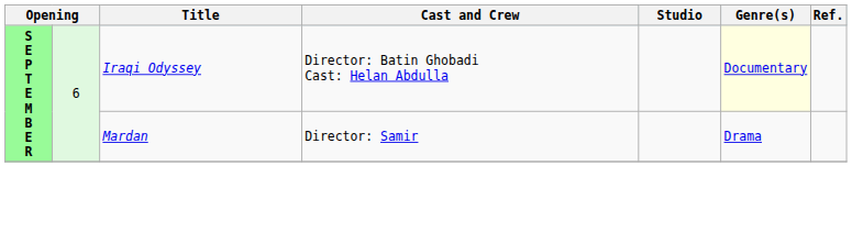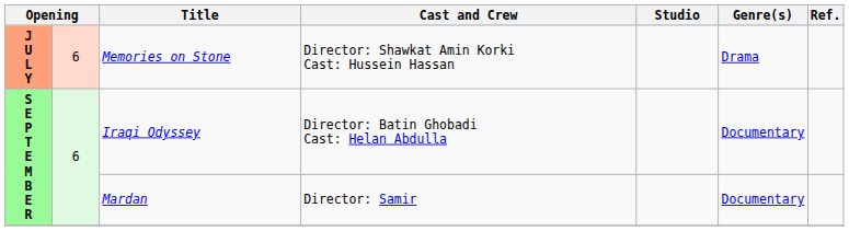+ row: J U L Y | 6 | Memories on Stone | Director: Shawkat Amin Korki Cast: Hussein Hassan | Drama
Iraqi Odyssey | Genre(s): lightyellow background -> no background
Mardan | Genre(s): Drama -> Documentary
